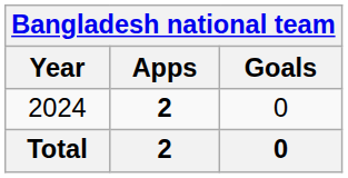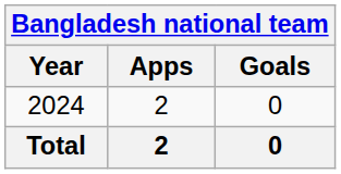2024 | Apps: bold -> normal
